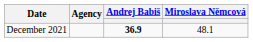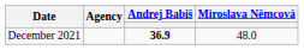December 2021 | Miroslava Němcová: 48.1 -> 48.0
